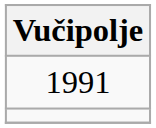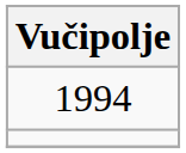row 2 | column 1: 1991 -> 1994
